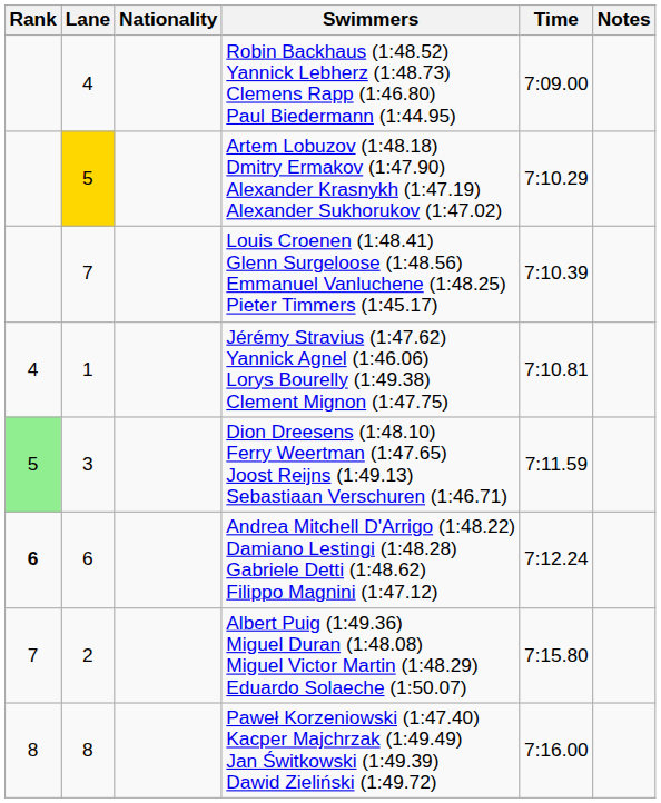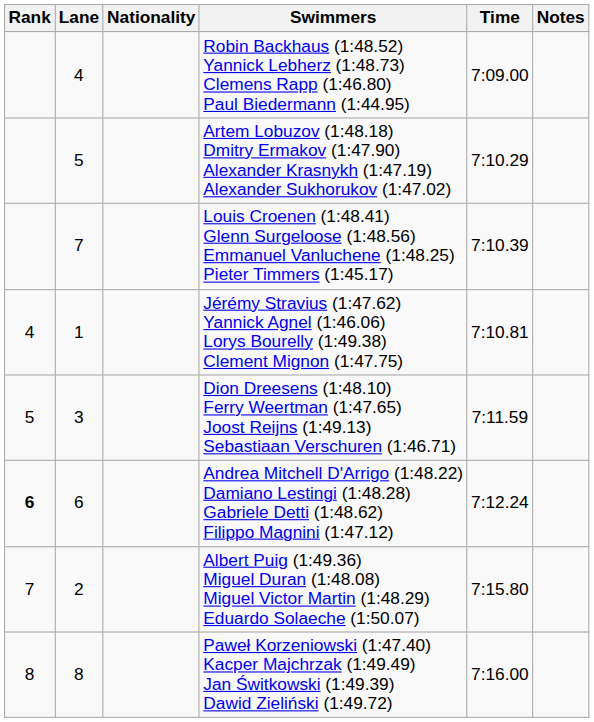row 3 | Lane: gold background -> no background
row 6 | Rank: lightgreen background -> no background
